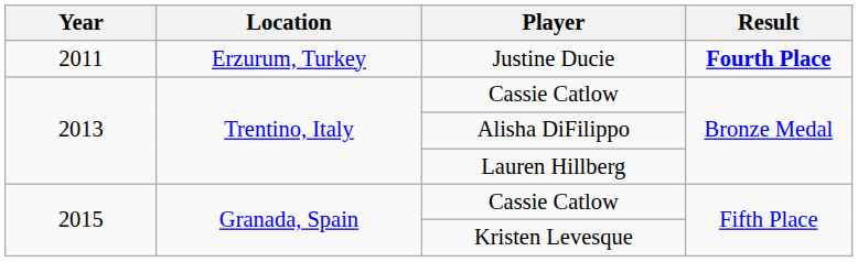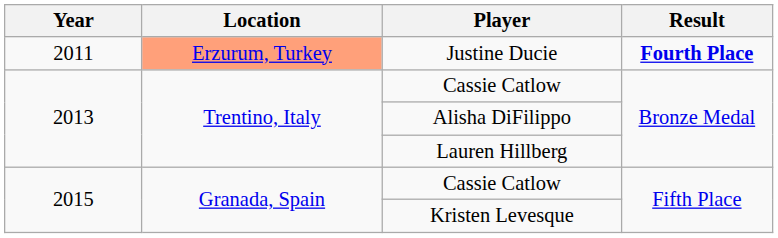Justine Ducie | Location: no background -> lightsalmon background
